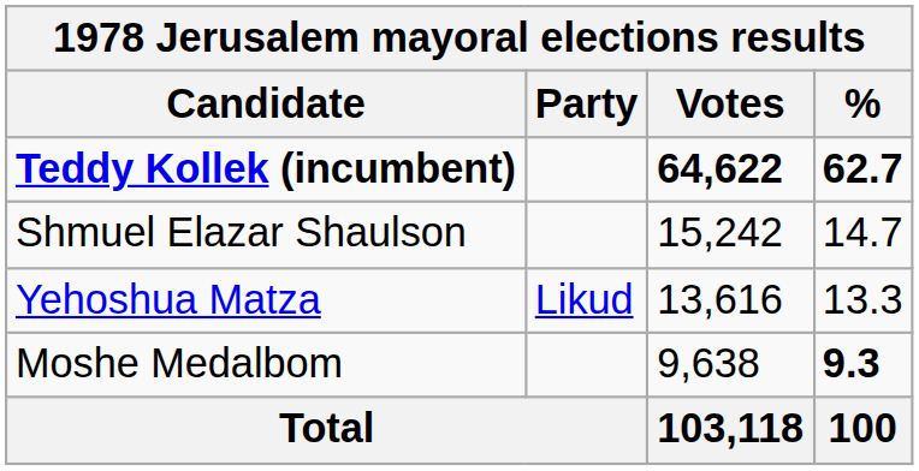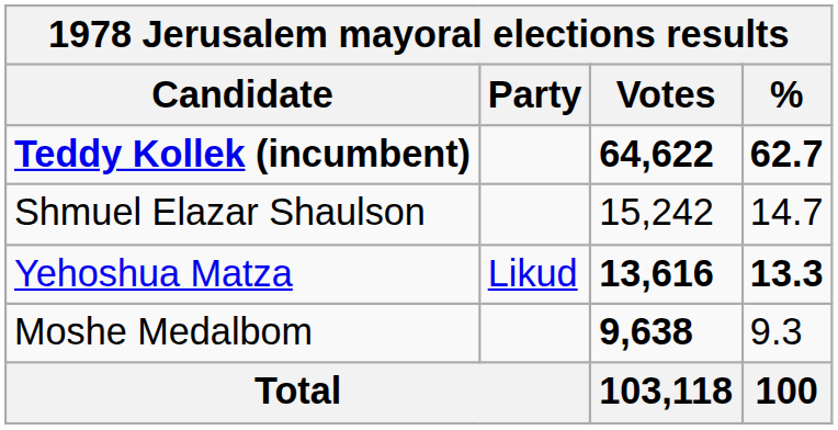Yehoshua Matza | Votes: normal -> bold
Yehoshua Matza | %: normal -> bold
Moshe Medalbom | Votes: normal -> bold
Moshe Medalbom | %: bold -> normal
